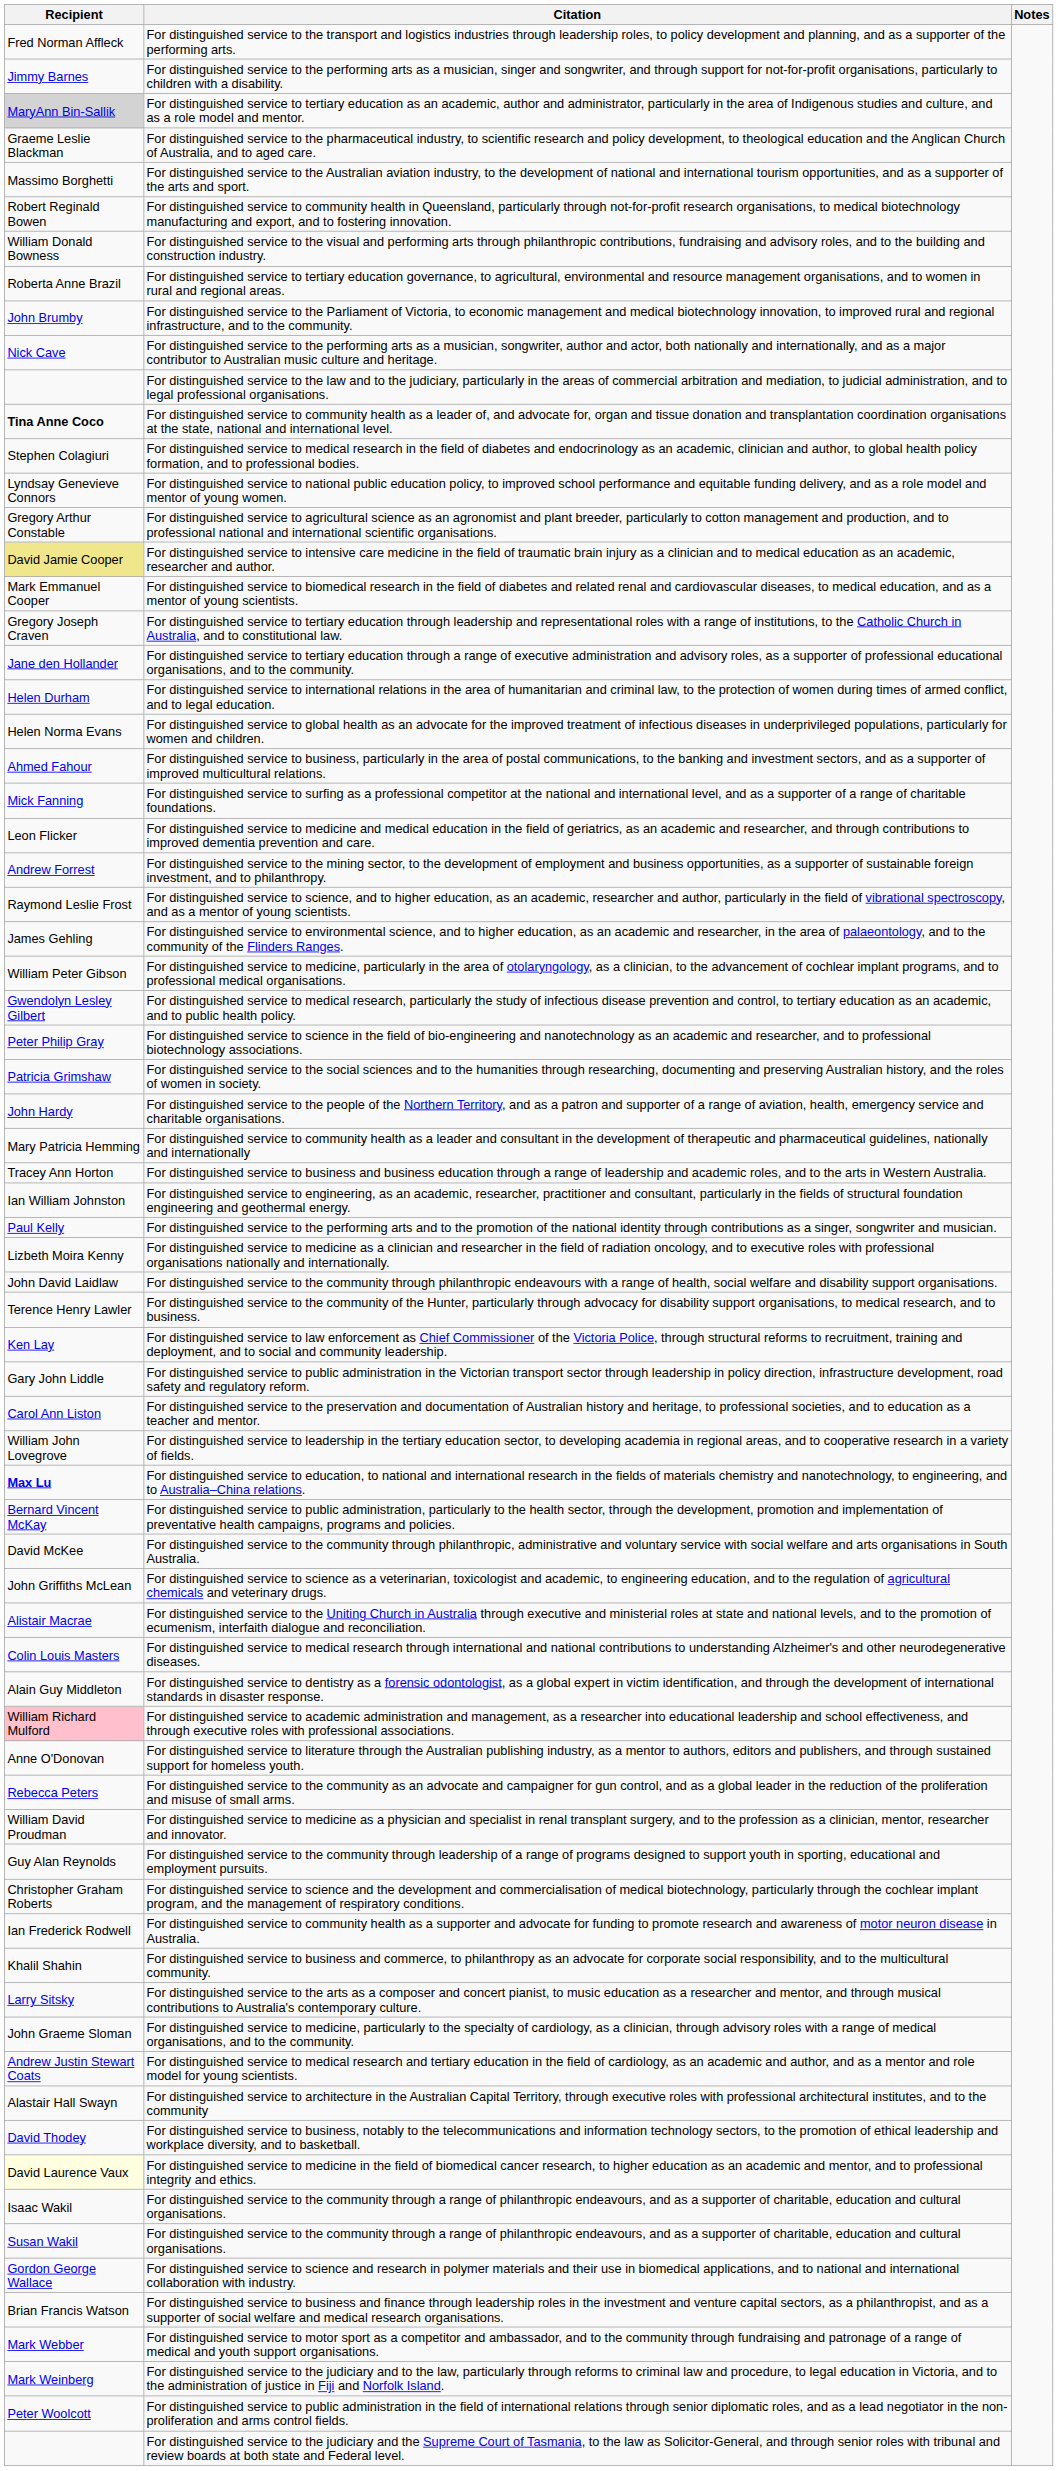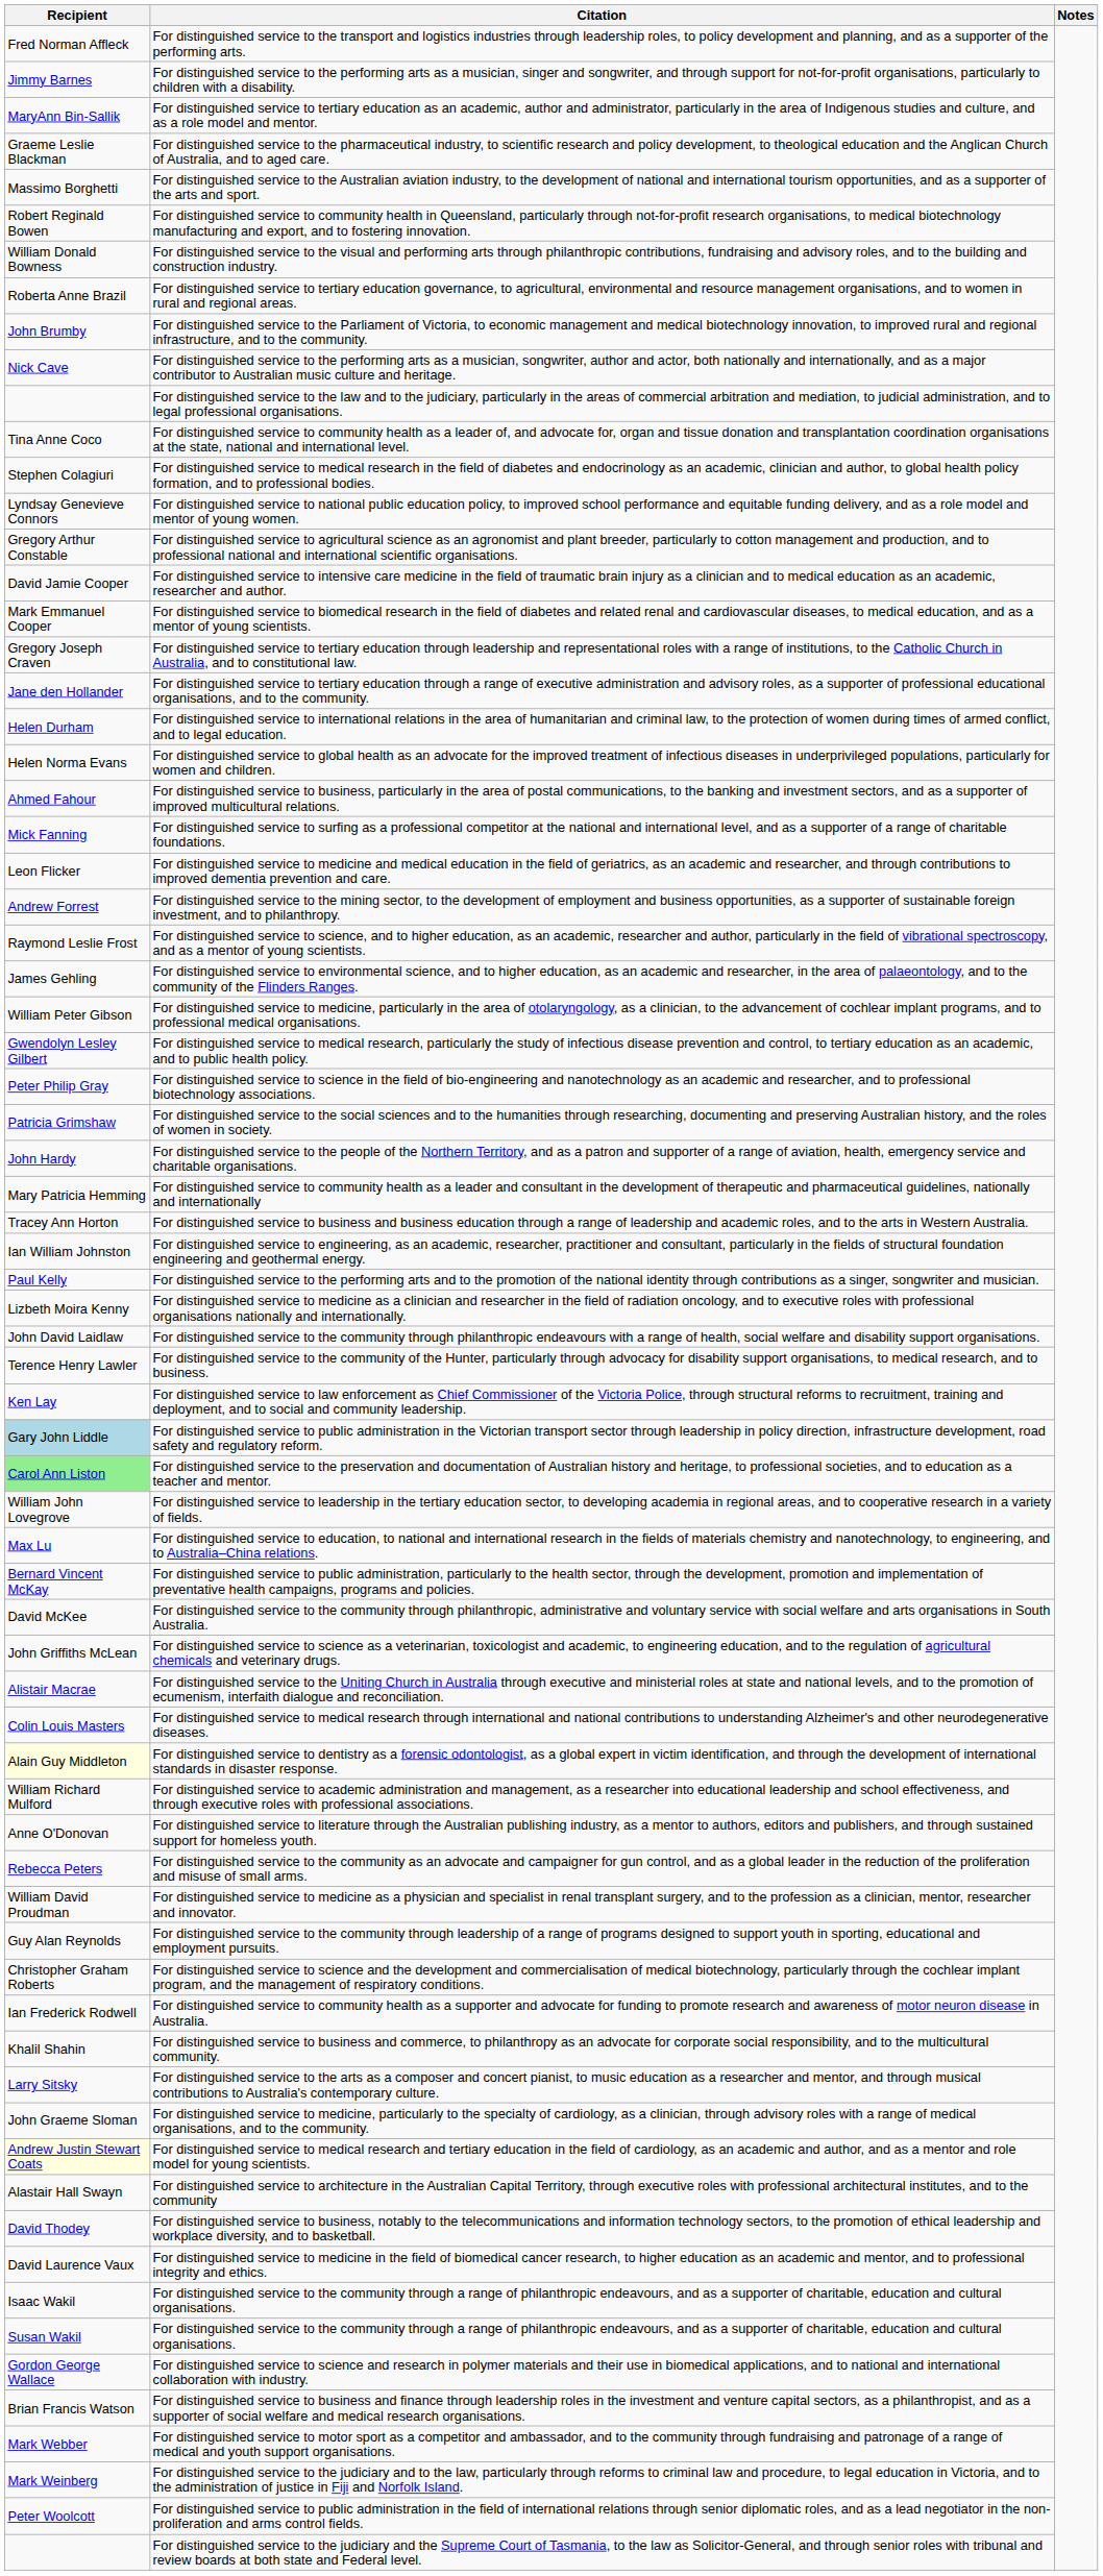MaryAnn Bin-Sallik | Recipient: lightgrey background -> no background
Tina Anne Coco | Recipient: bold -> normal
David Jamie Cooper | Recipient: khaki background -> no background
Gary John Liddle | Recipient: no background -> lightblue background
Carol Ann Liston | Recipient: no background -> lightgreen background
Max Lu | Recipient: bold -> normal
Alain Guy Middleton | Recipient: no background -> lightyellow background
William Richard Mulford | Recipient: pink background -> no background
Andrew Justin Stewart Coats | Recipient: no background -> lightyellow background
David Laurence Vaux | Recipient: lightyellow background -> no background
